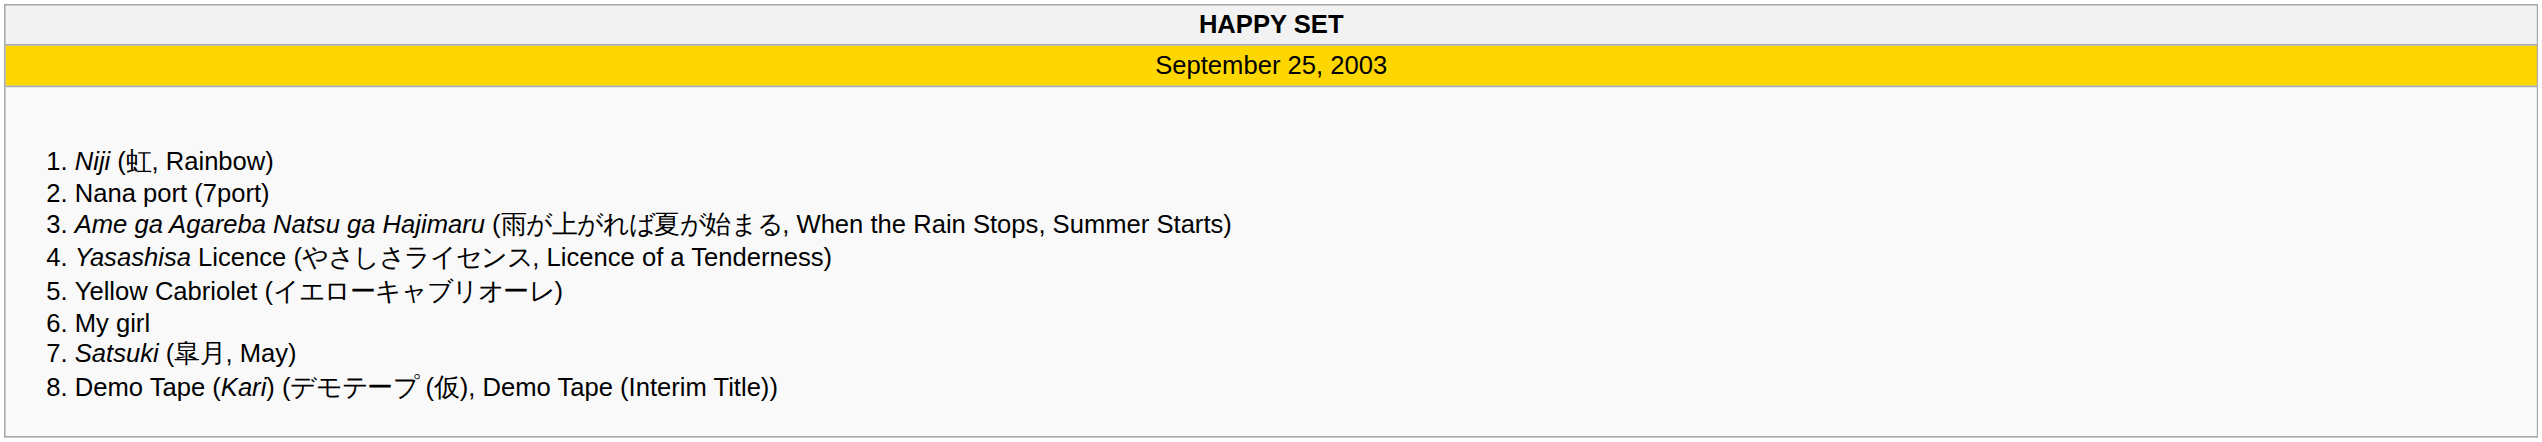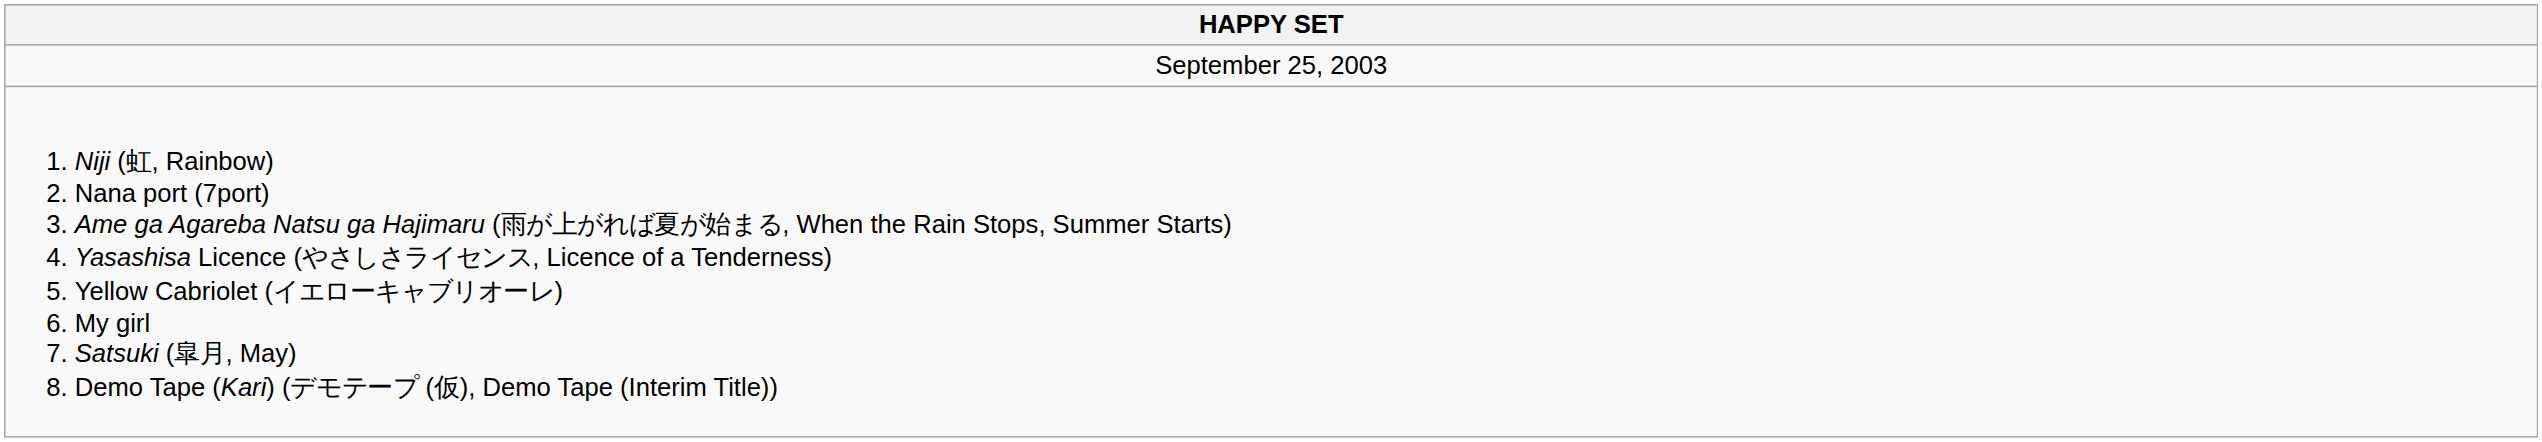row 2 | column 1: gold background -> no background
